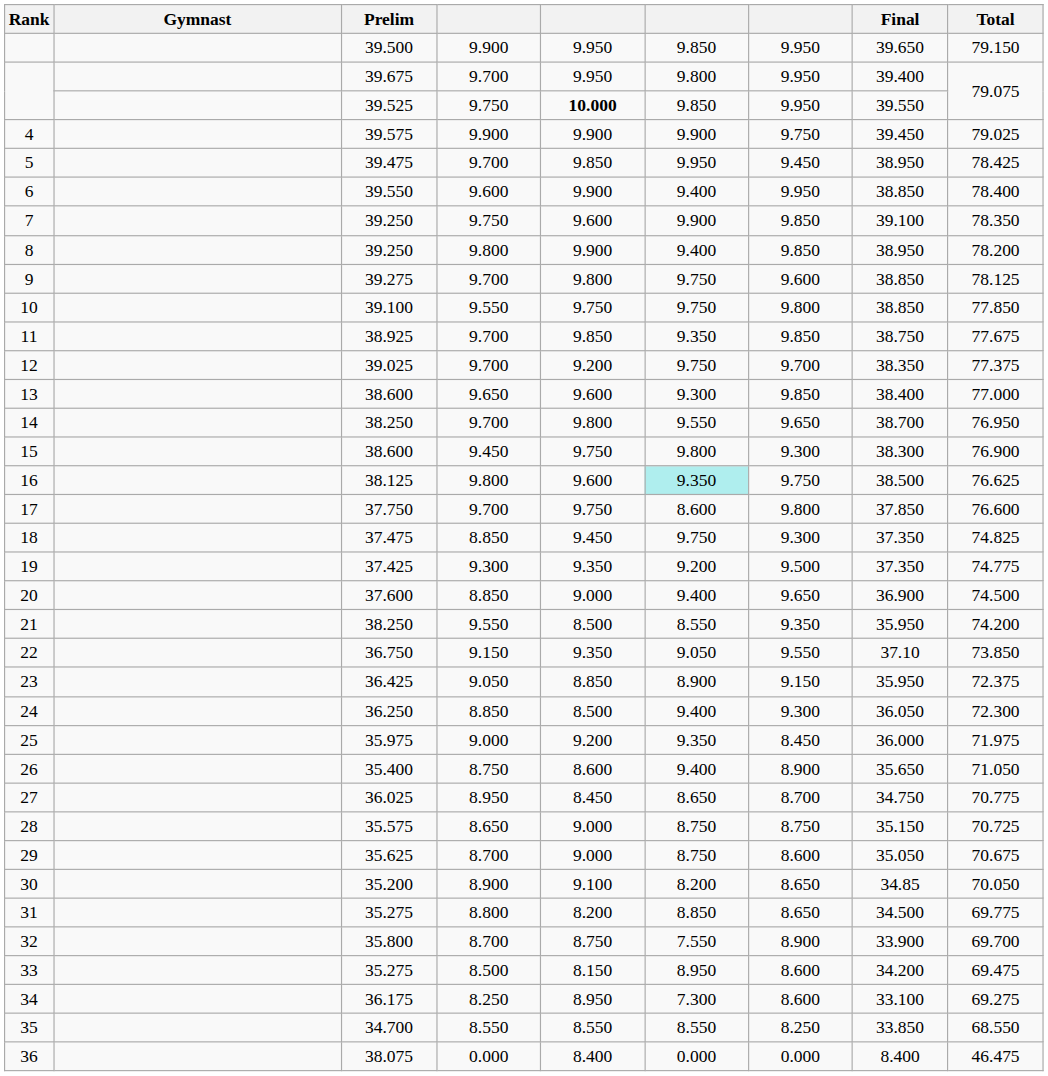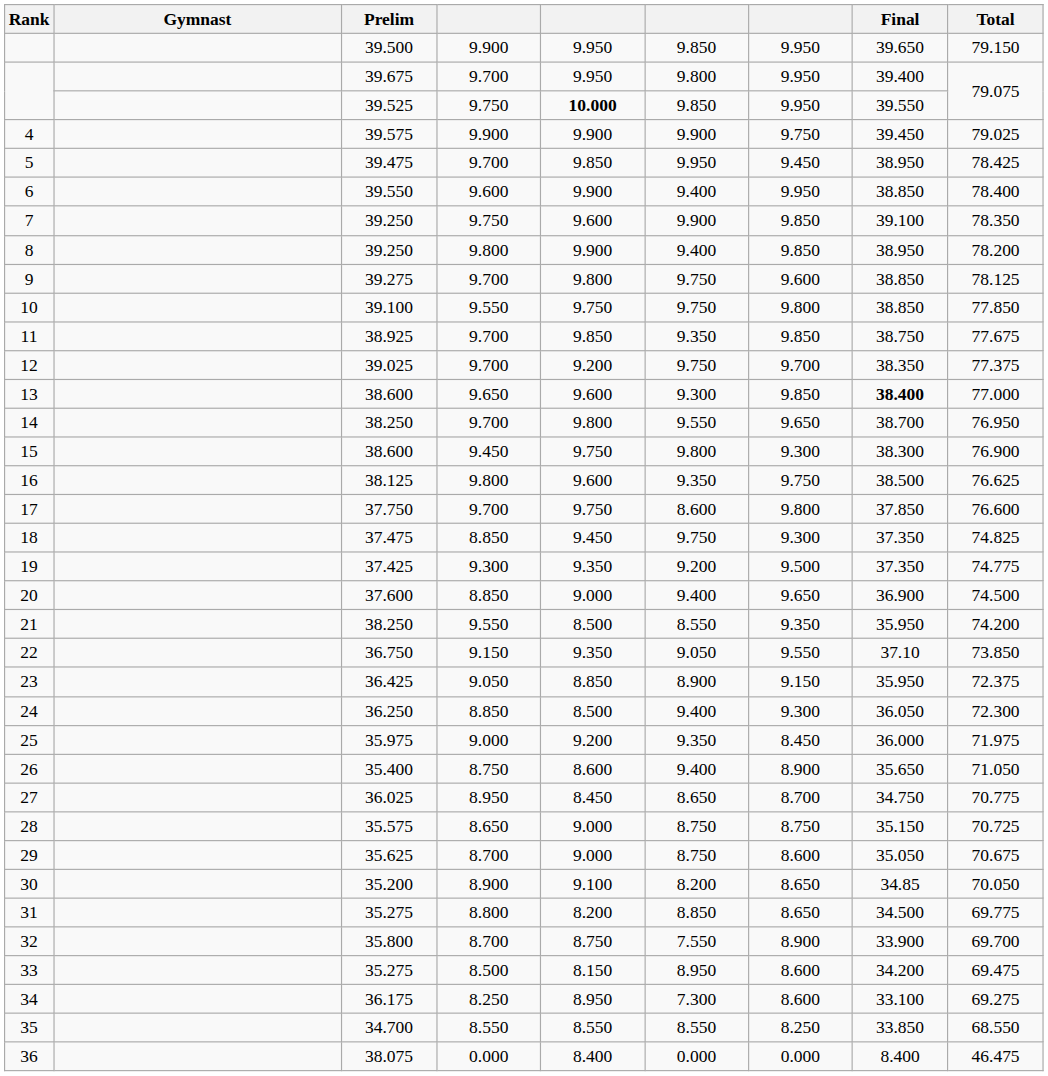13 | Final: normal -> bold
16 | column 6: paleturquoise background -> no background
